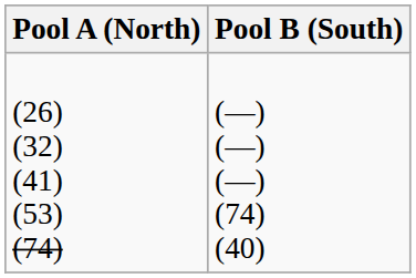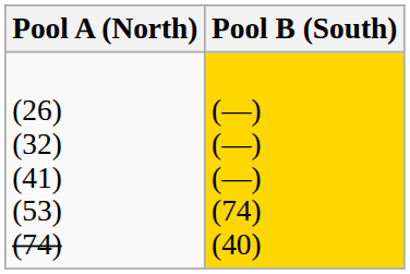(26) (32) (41) (53) (74) | Pool B (South): no background -> gold background
